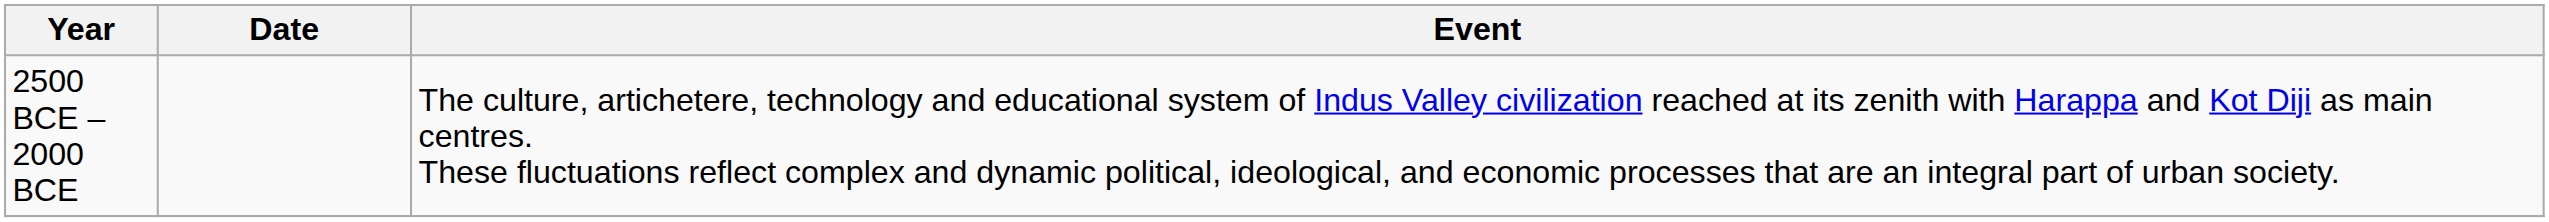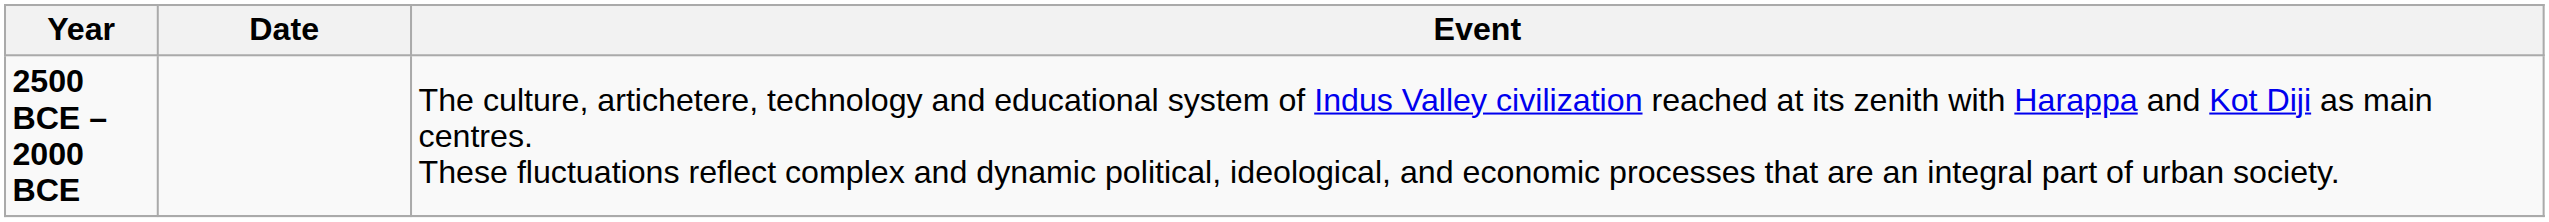2500 BCE – 2000 BCE | Year: normal -> bold
